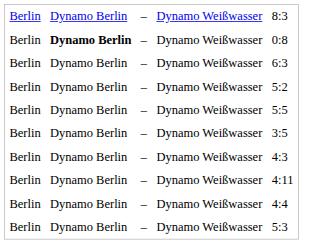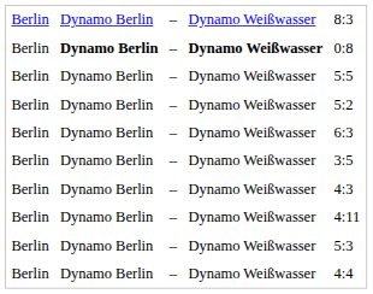row 2 | column 4: normal -> bold
row 3 | column 5: 6:3 -> 5:5
row 5 | column 5: 5:5 -> 6:3
row 9 | column 5: 4:4 -> 5:3
row 10 | column 5: 5:3 -> 4:4
